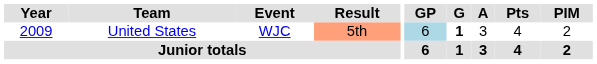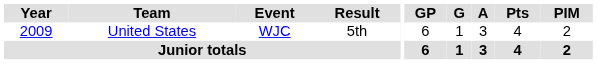United States | Result: lightsalmon background -> no background
United States | GP: lightblue background -> no background
United States | G: bold -> normal
